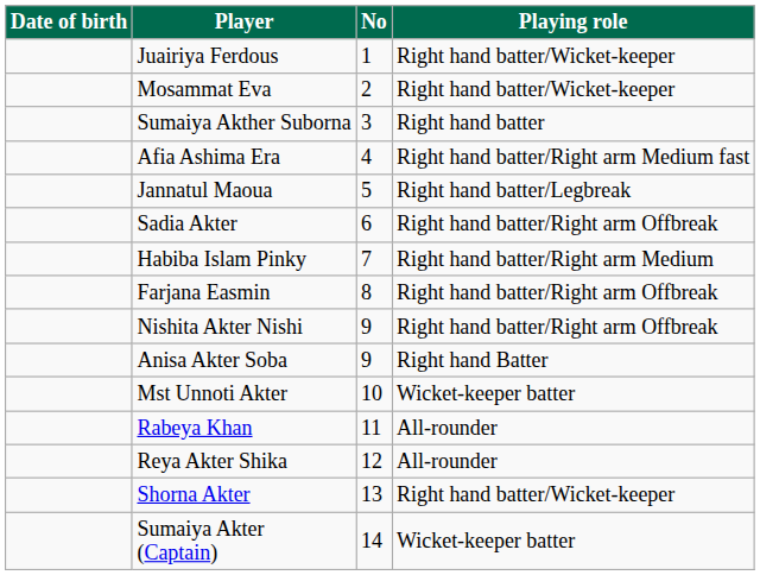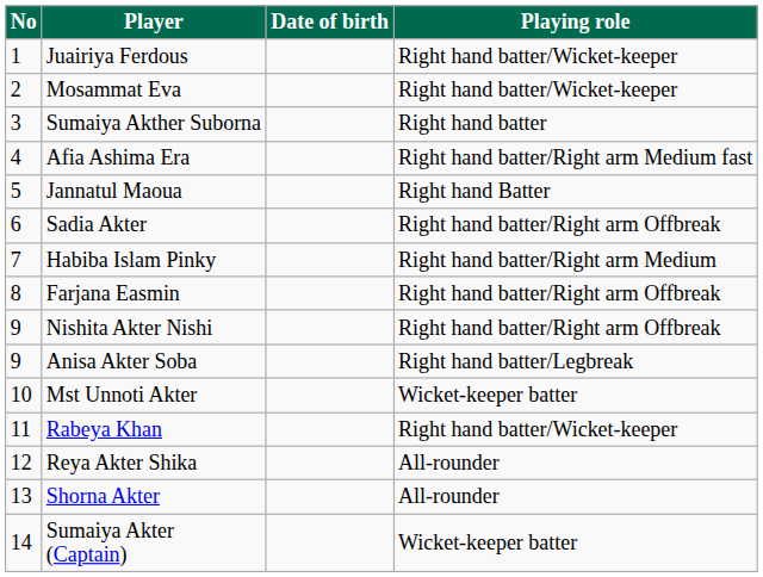columns swapped: No <-> Date of birth
Jannatul Maoua | Playing role: Right hand batter/Legbreak -> Right hand Batter
Anisa Akter Soba | Playing role: Right hand Batter -> Right hand batter/Legbreak
Rabeya Khan | Playing role: All-rounder -> Right hand batter/Wicket-keeper
Shorna Akter | Playing role: Right hand batter/Wicket-keeper -> All-rounder
